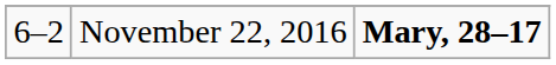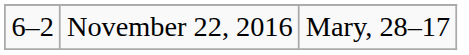November 22, 2016 | column 3: bold -> normal
